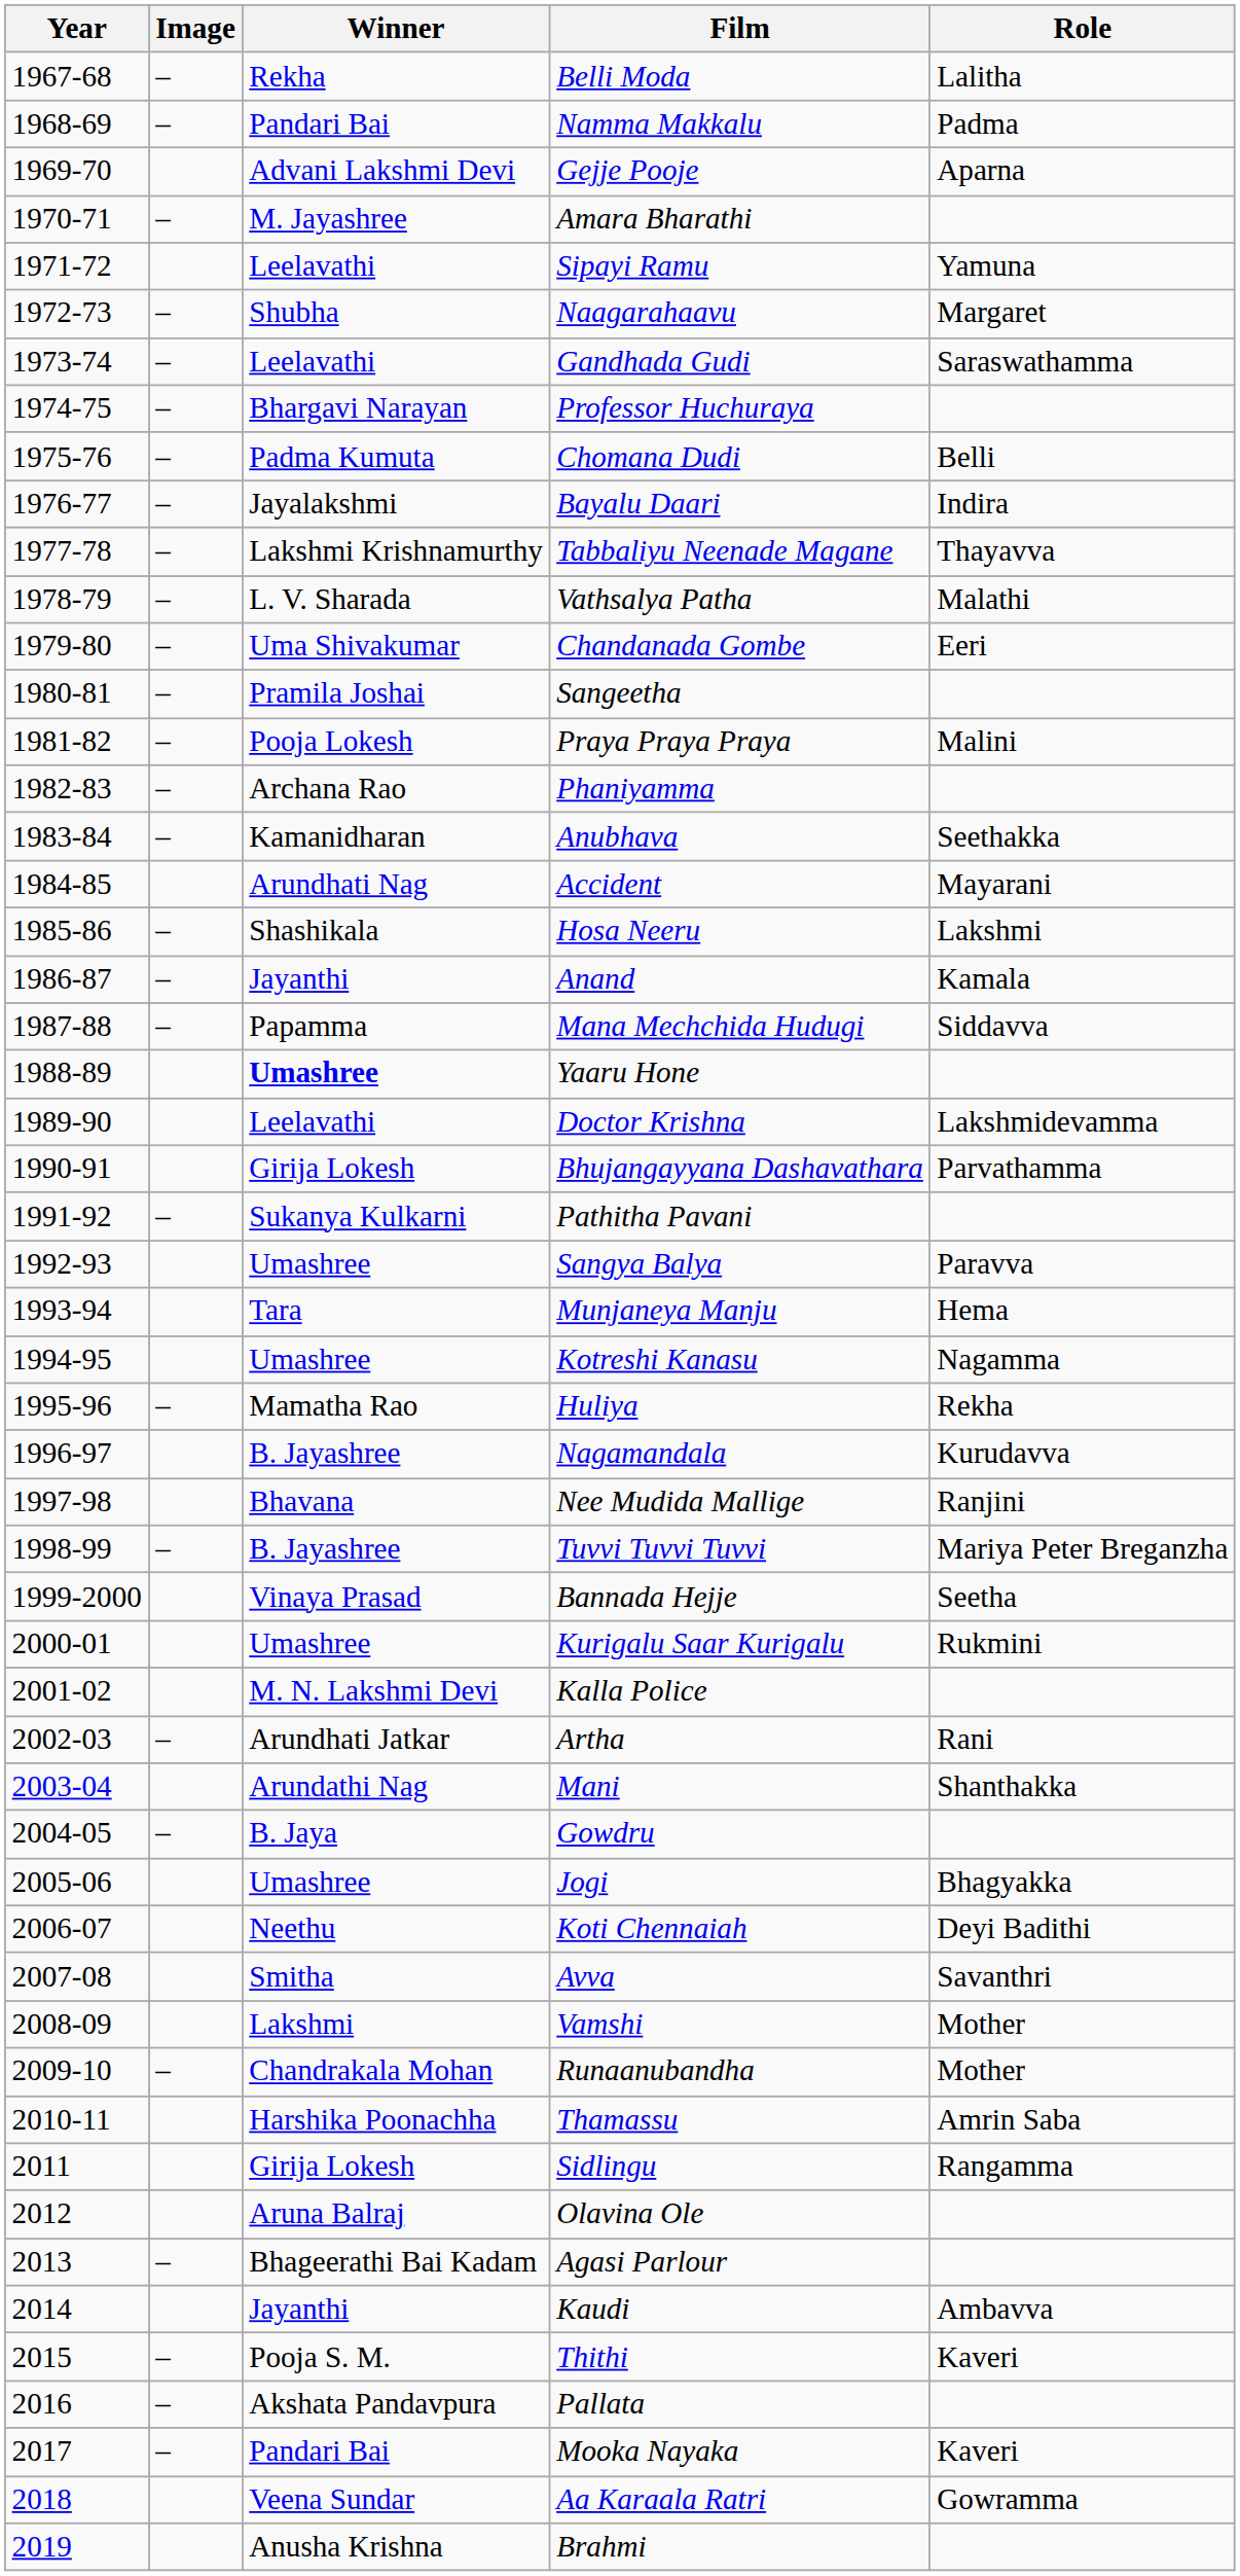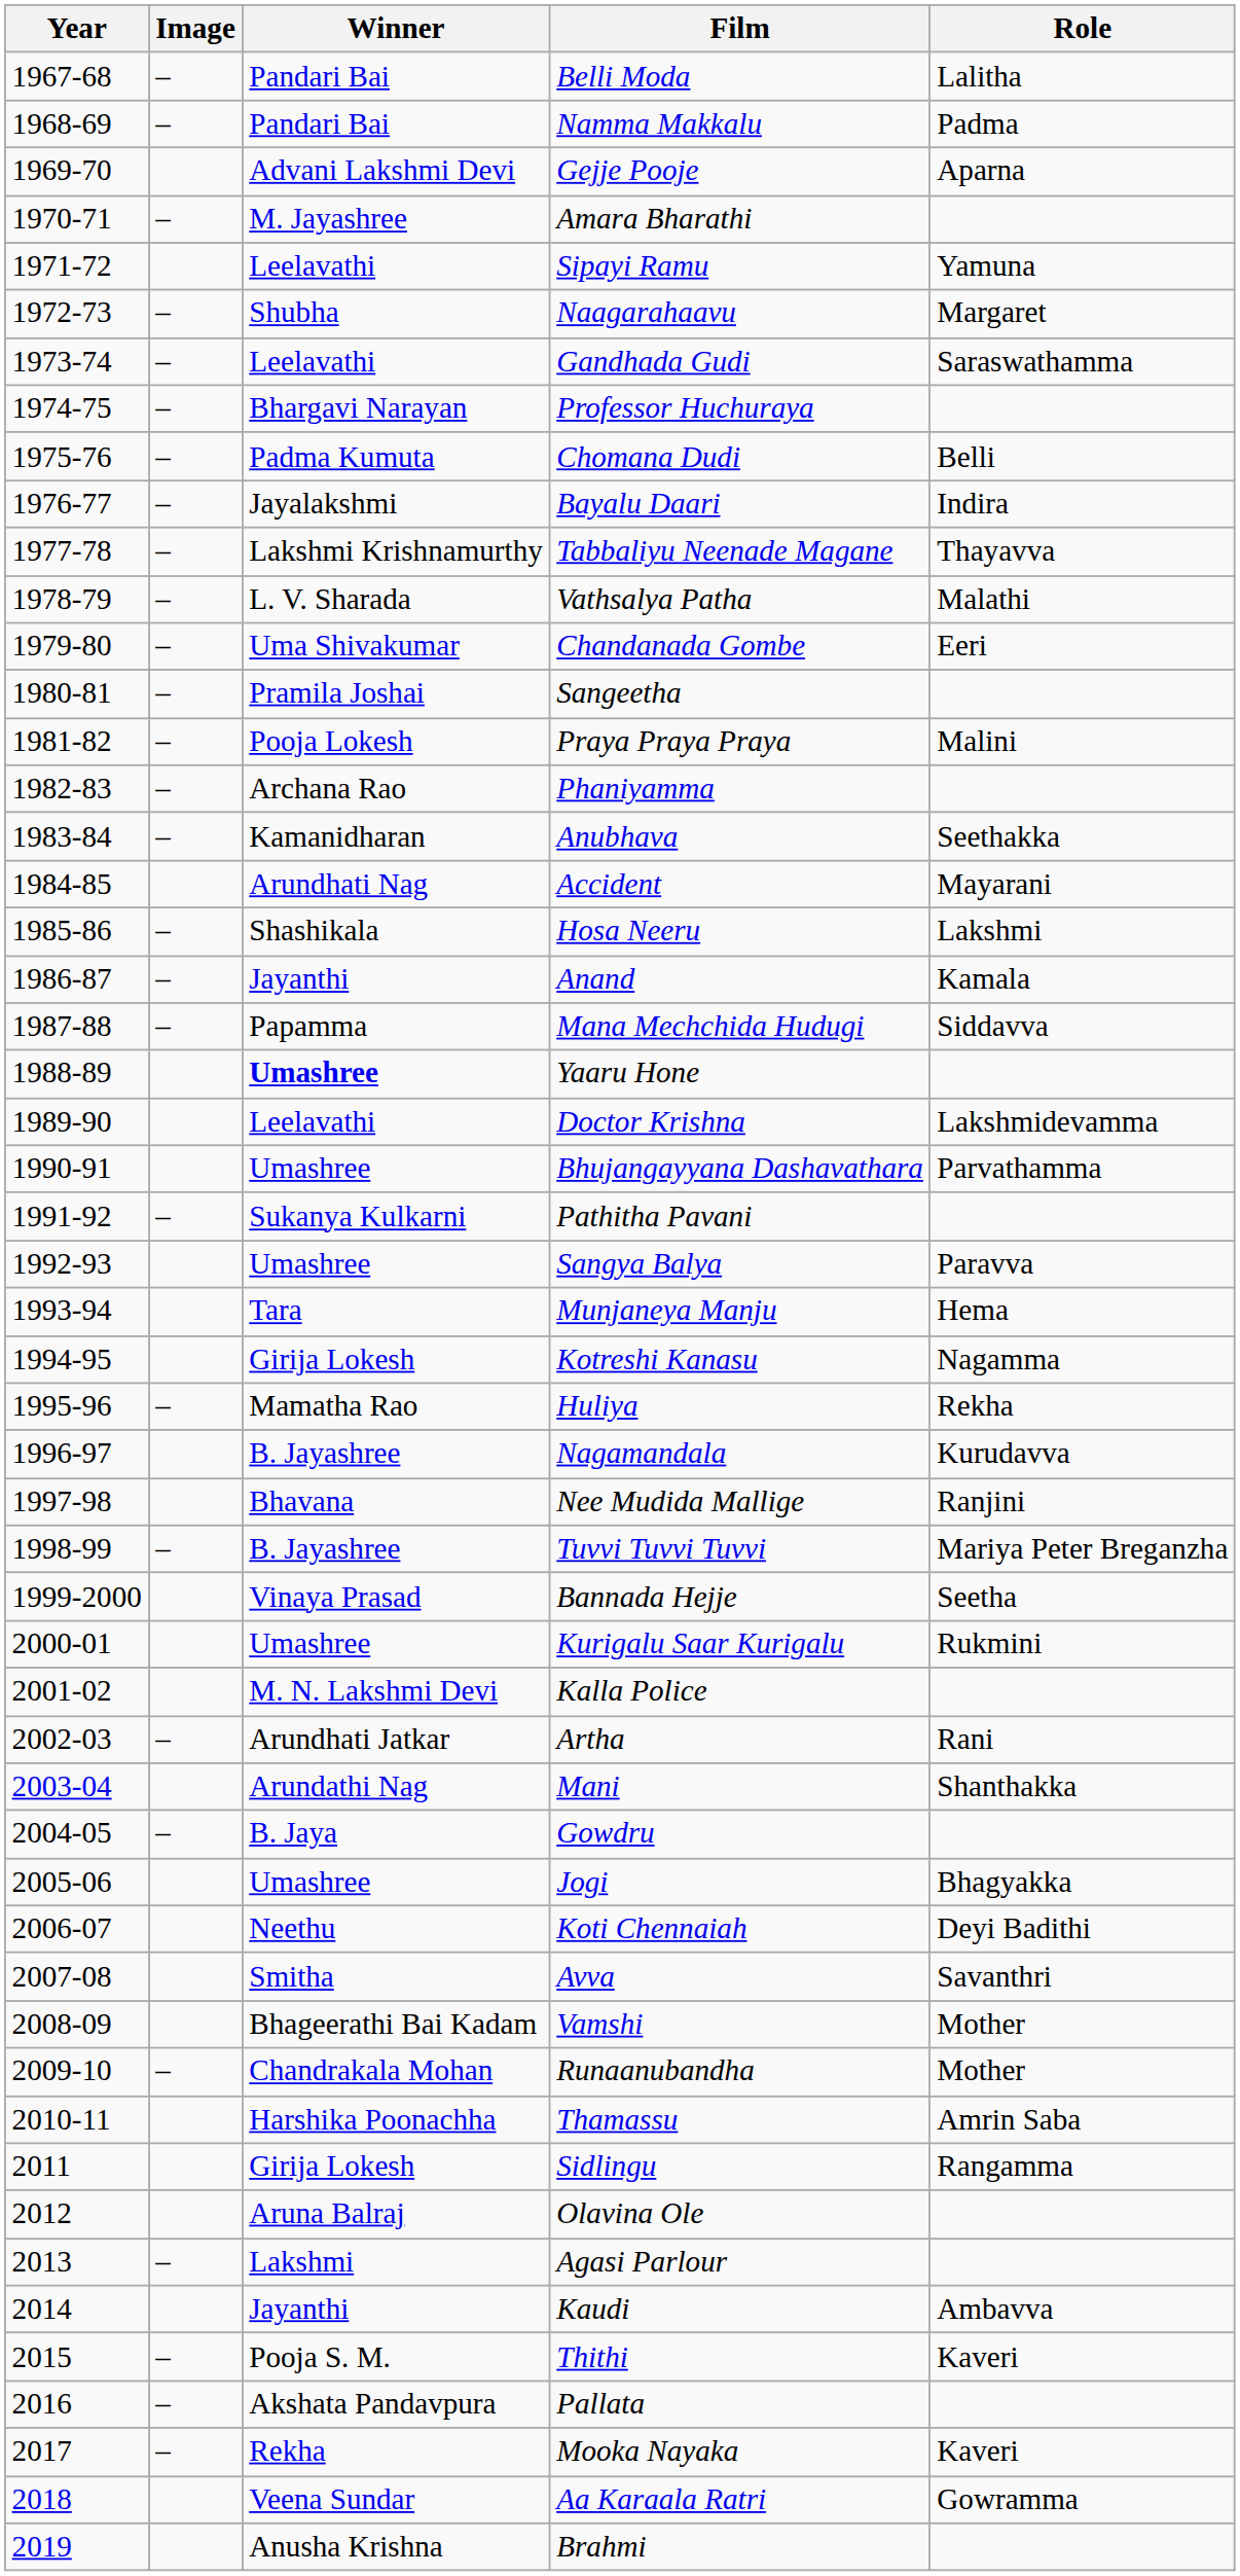Belli Moda | Winner: Rekha -> Pandari Bai
Bhujangayyana Dashavathara | Winner: Girija Lokesh -> Umashree
Kotreshi Kanasu | Winner: Umashree -> Girija Lokesh
Vamshi | Winner: Lakshmi -> Bhageerathi Bai Kadam
Agasi Parlour | Winner: Bhageerathi Bai Kadam -> Lakshmi
Mooka Nayaka | Winner: Pandari Bai -> Rekha
